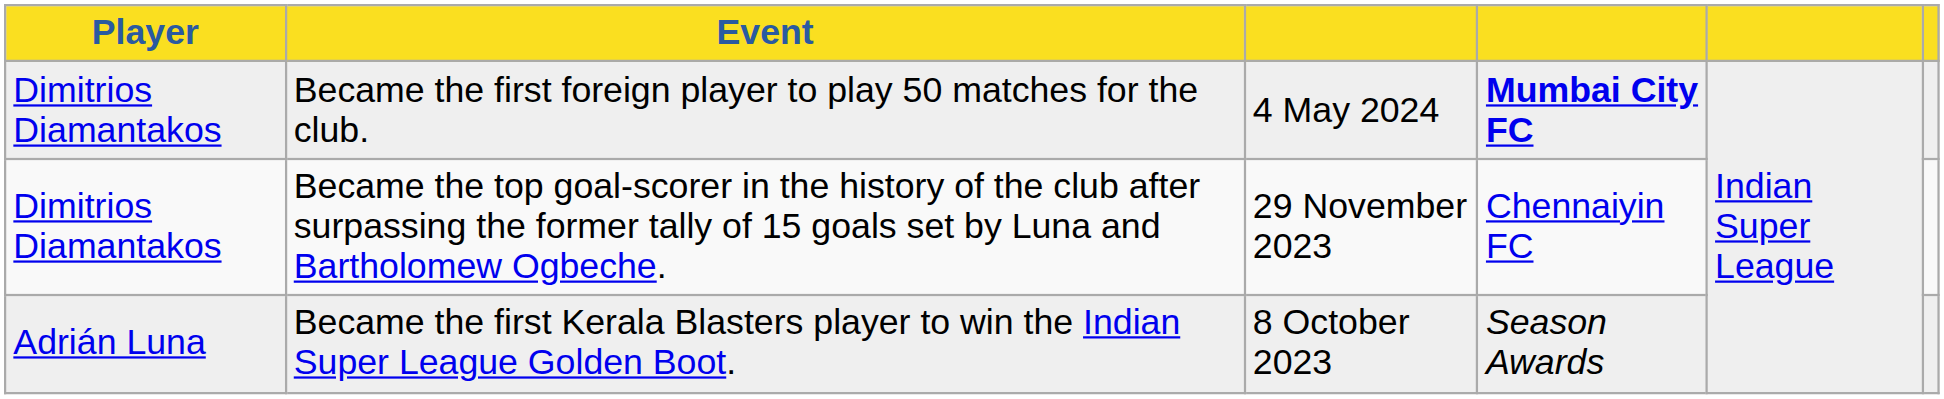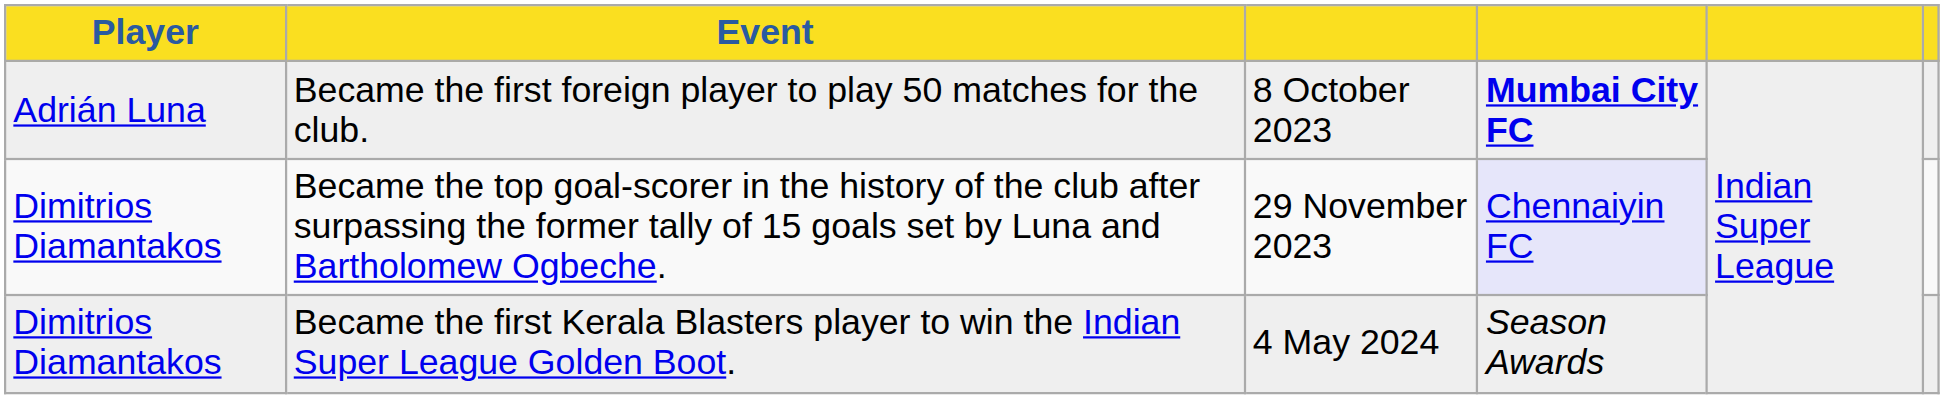row 2 | Player: Dimitrios Diamantakos -> Adrián Luna
row 2 | column 3: 4 May 2024 -> 8 October 2023
row 3 | column 4: no background -> lavender background
row 4 | Player: Adrián Luna -> Dimitrios Diamantakos
row 4 | column 3: 8 October 2023 -> 4 May 2024
